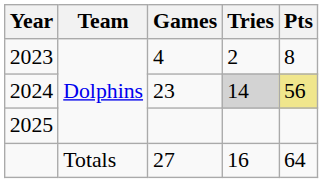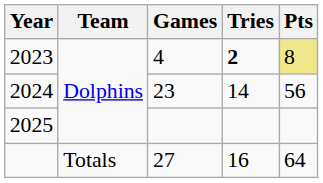2023 | Tries: normal -> bold
2023 | Pts: no background -> khaki background
2024 | Tries: lightgrey background -> no background
2024 | Pts: khaki background -> no background
